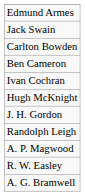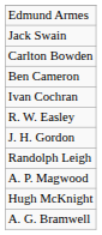row 6 | column 1: Hugh McKnight -> R. W. Easley
row 10 | column 1: R. W. Easley -> Hugh McKnight
